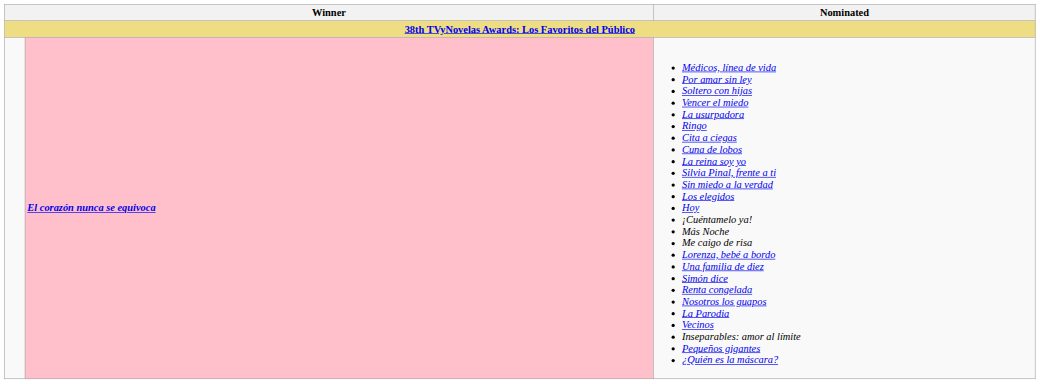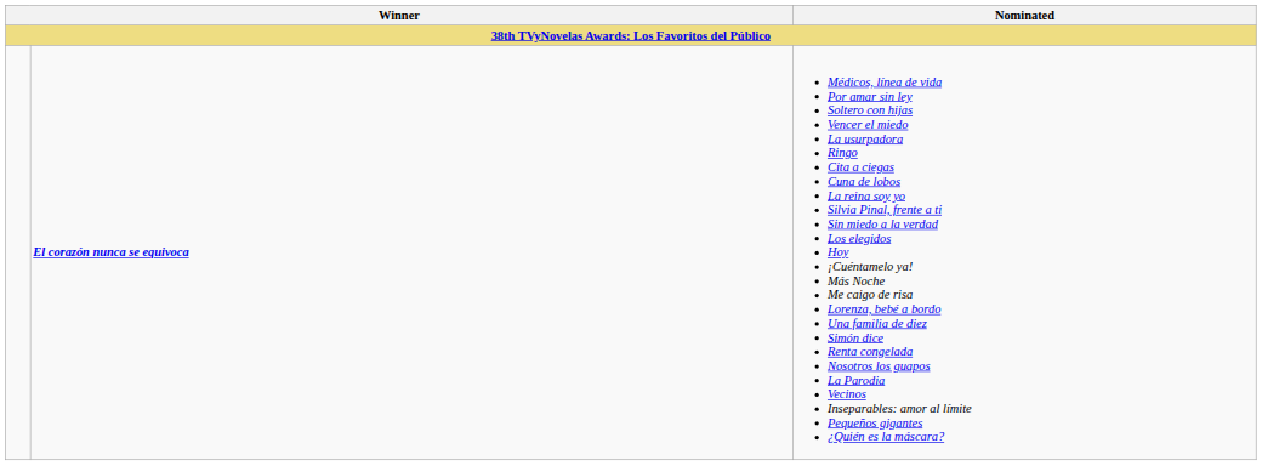El corazón nunca se equivoca | column 2: pink background -> no background
